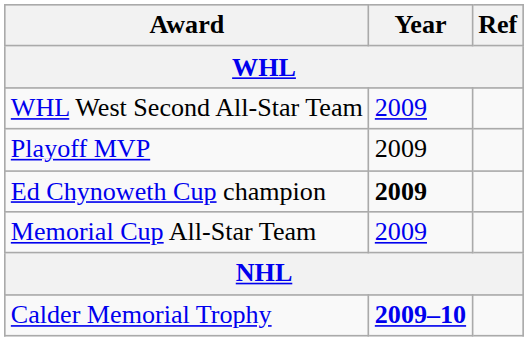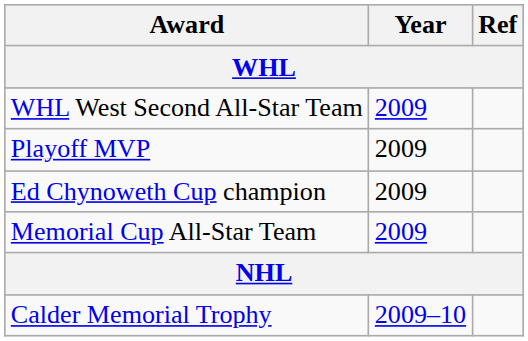Ed Chynoweth Cup champion | Year: bold -> normal
Calder Memorial Trophy | Year: bold -> normal
